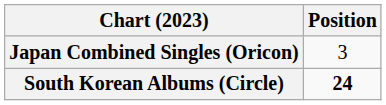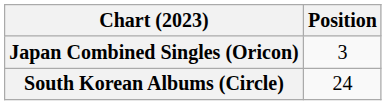South Korean Albums (Circle) | Position: bold -> normal
